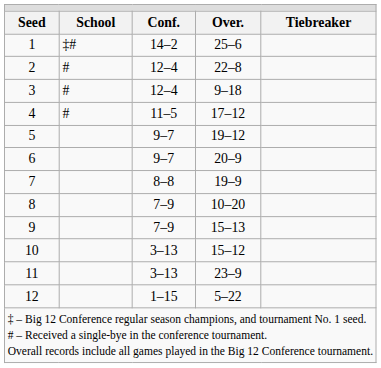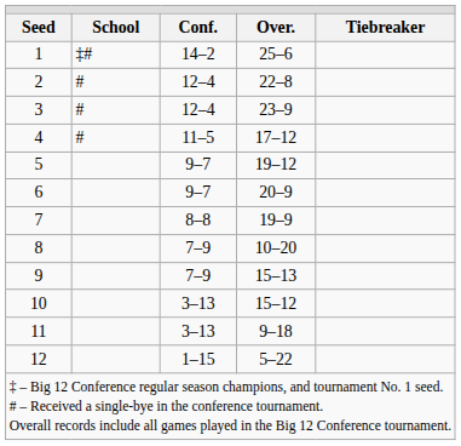3 | column 4: 9–18 -> 23–9
11 | column 4: 23–9 -> 9–18
